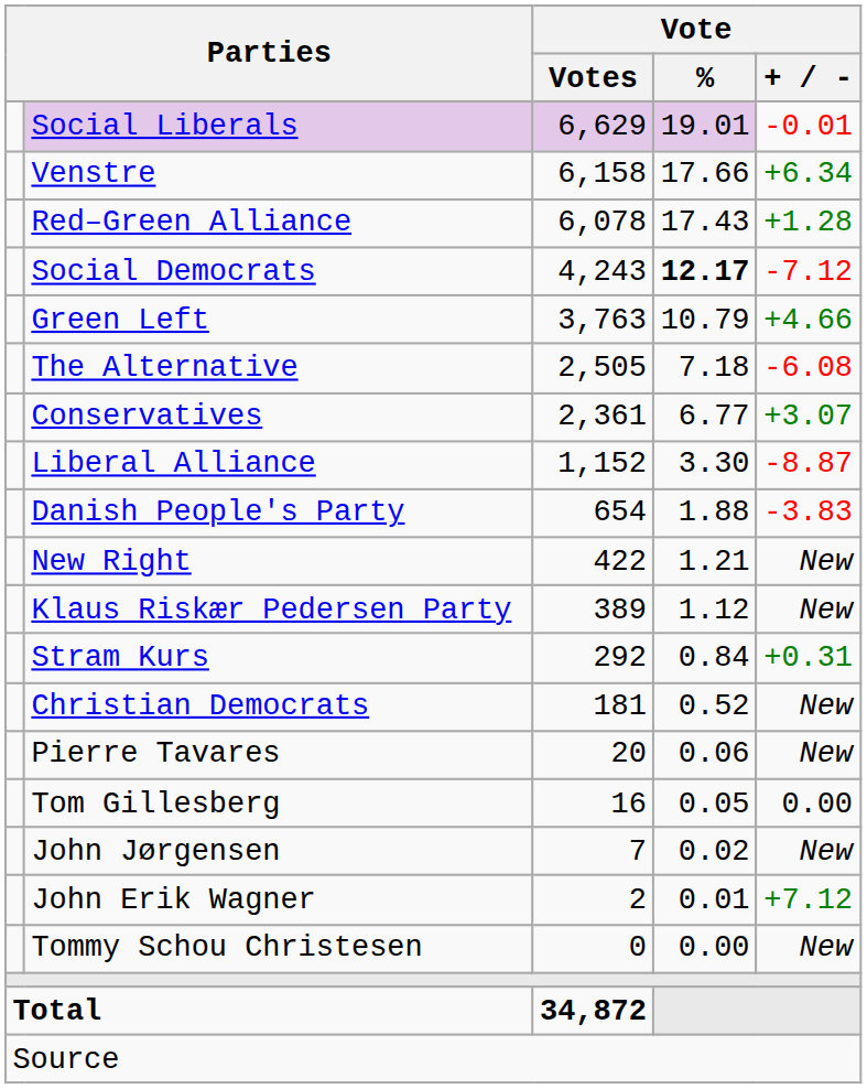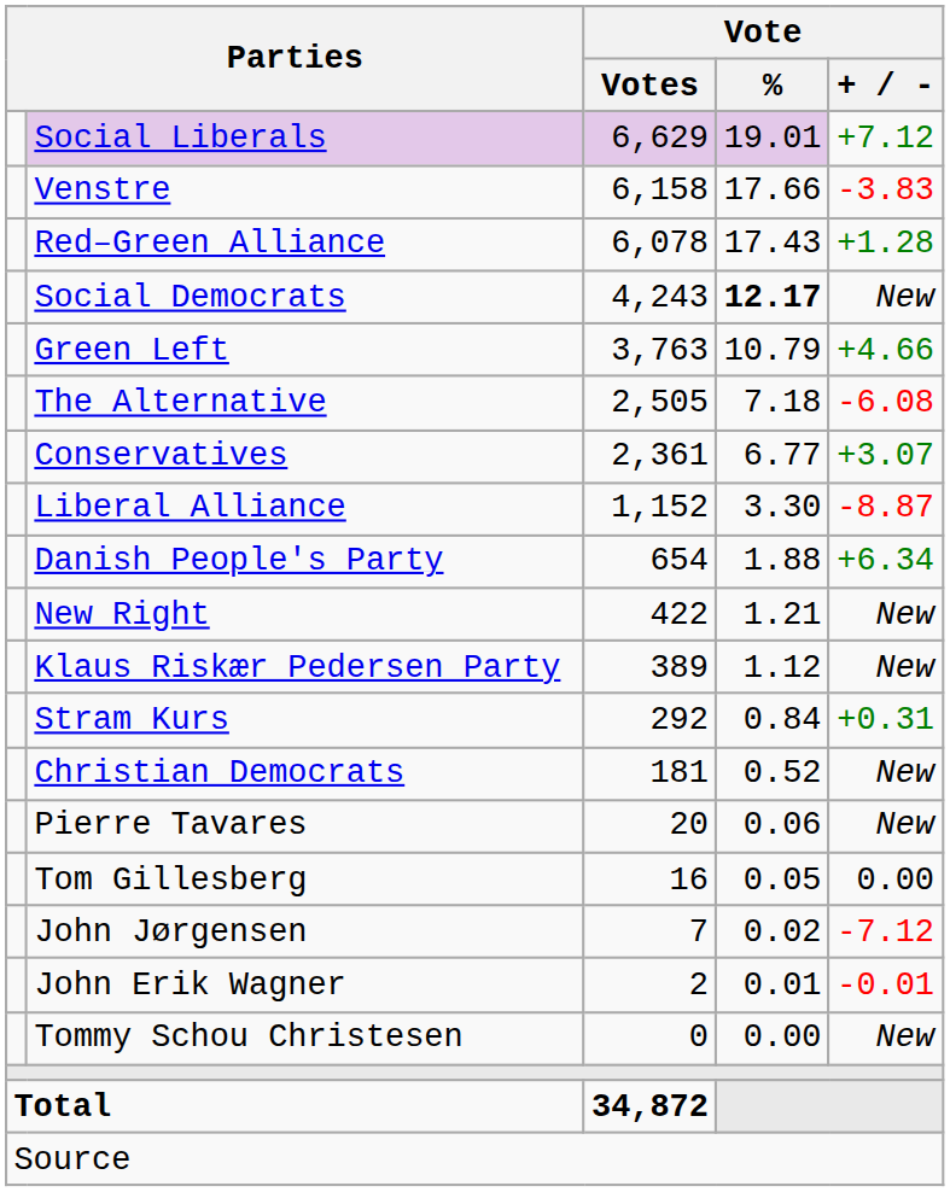Social Liberals | Vote / + / -: -0.01 -> +7.12
Venstre | Vote / + / -: +6.34 -> -3.83
Social Democrats | Vote / + / -: -7.12 -> New
Danish People's Party | Vote / + / -: -3.83 -> +6.34
John Jørgensen | Vote / + / -: New -> -7.12
John Erik Wagner | Vote / + / -: +7.12 -> -0.01
